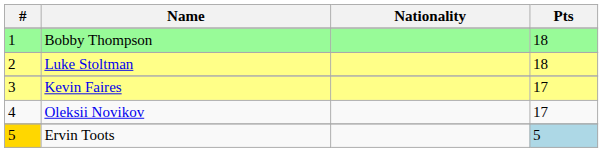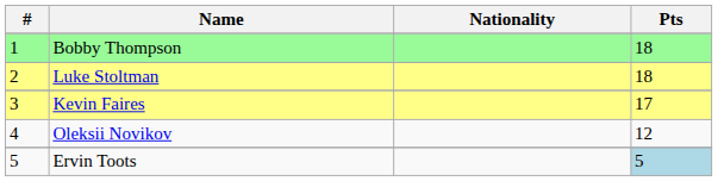Oleksii Novikov | Pts: 17 -> 12
Ervin Toots | #: gold background -> no background
